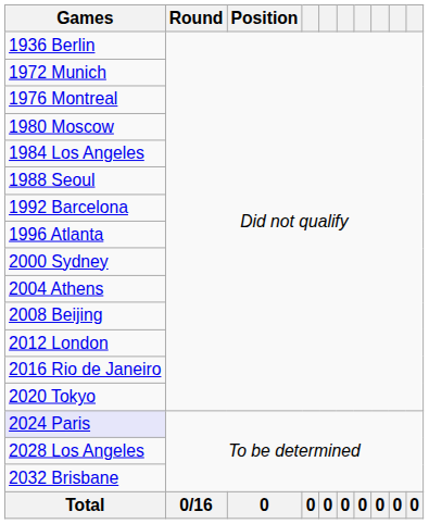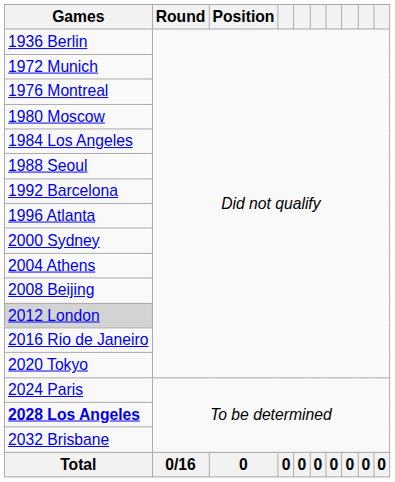2012 London | Games: no background -> lightgrey background
2024 Paris | Games: lavender background -> no background
2028 Los Angeles | Games: normal -> bold
